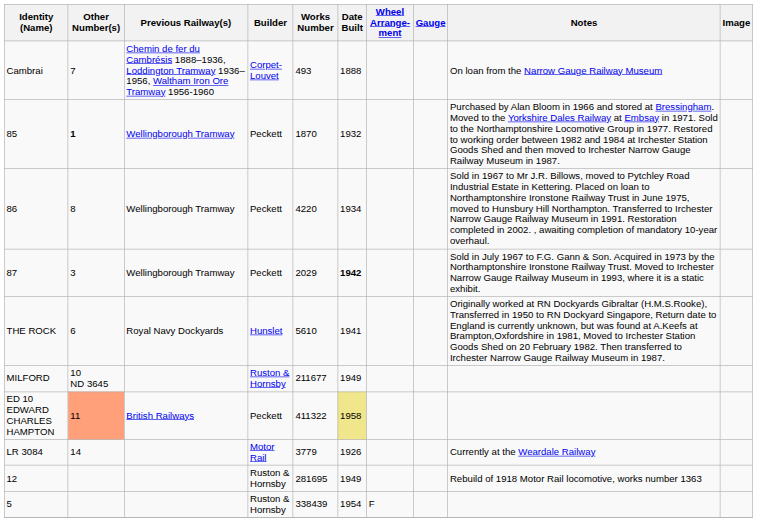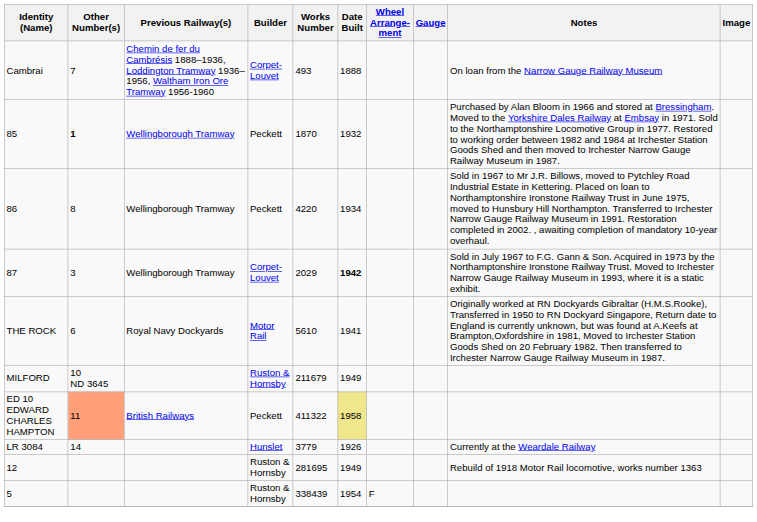87 | Builder: Peckett -> Corpet-Louvet
THE ROCK | Builder: Hunslet -> Motor Rail
MILFORD | Works Number: 211677 -> 211679
LR 3084 | Builder: Motor Rail -> Hunslet
